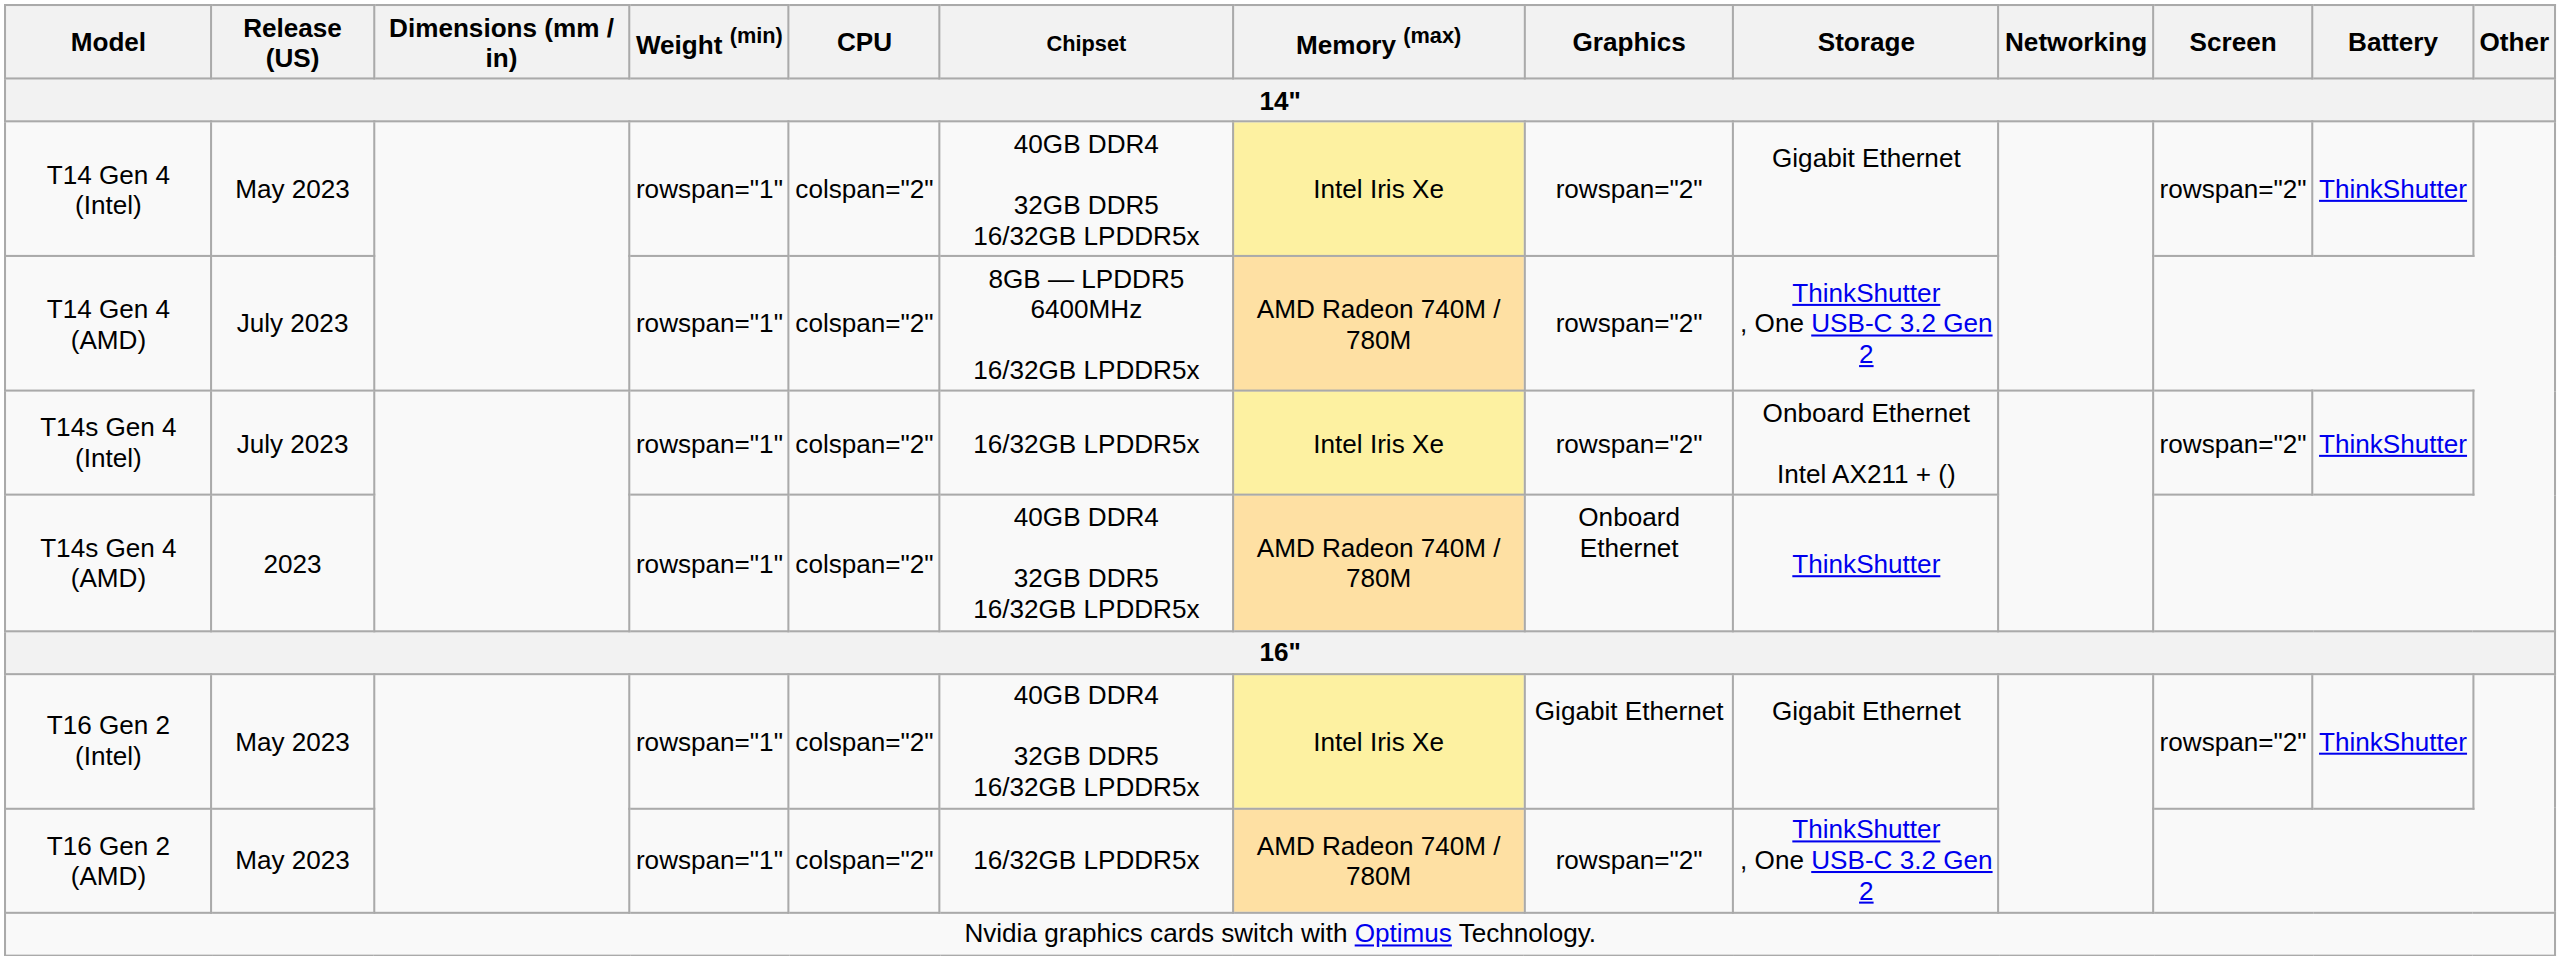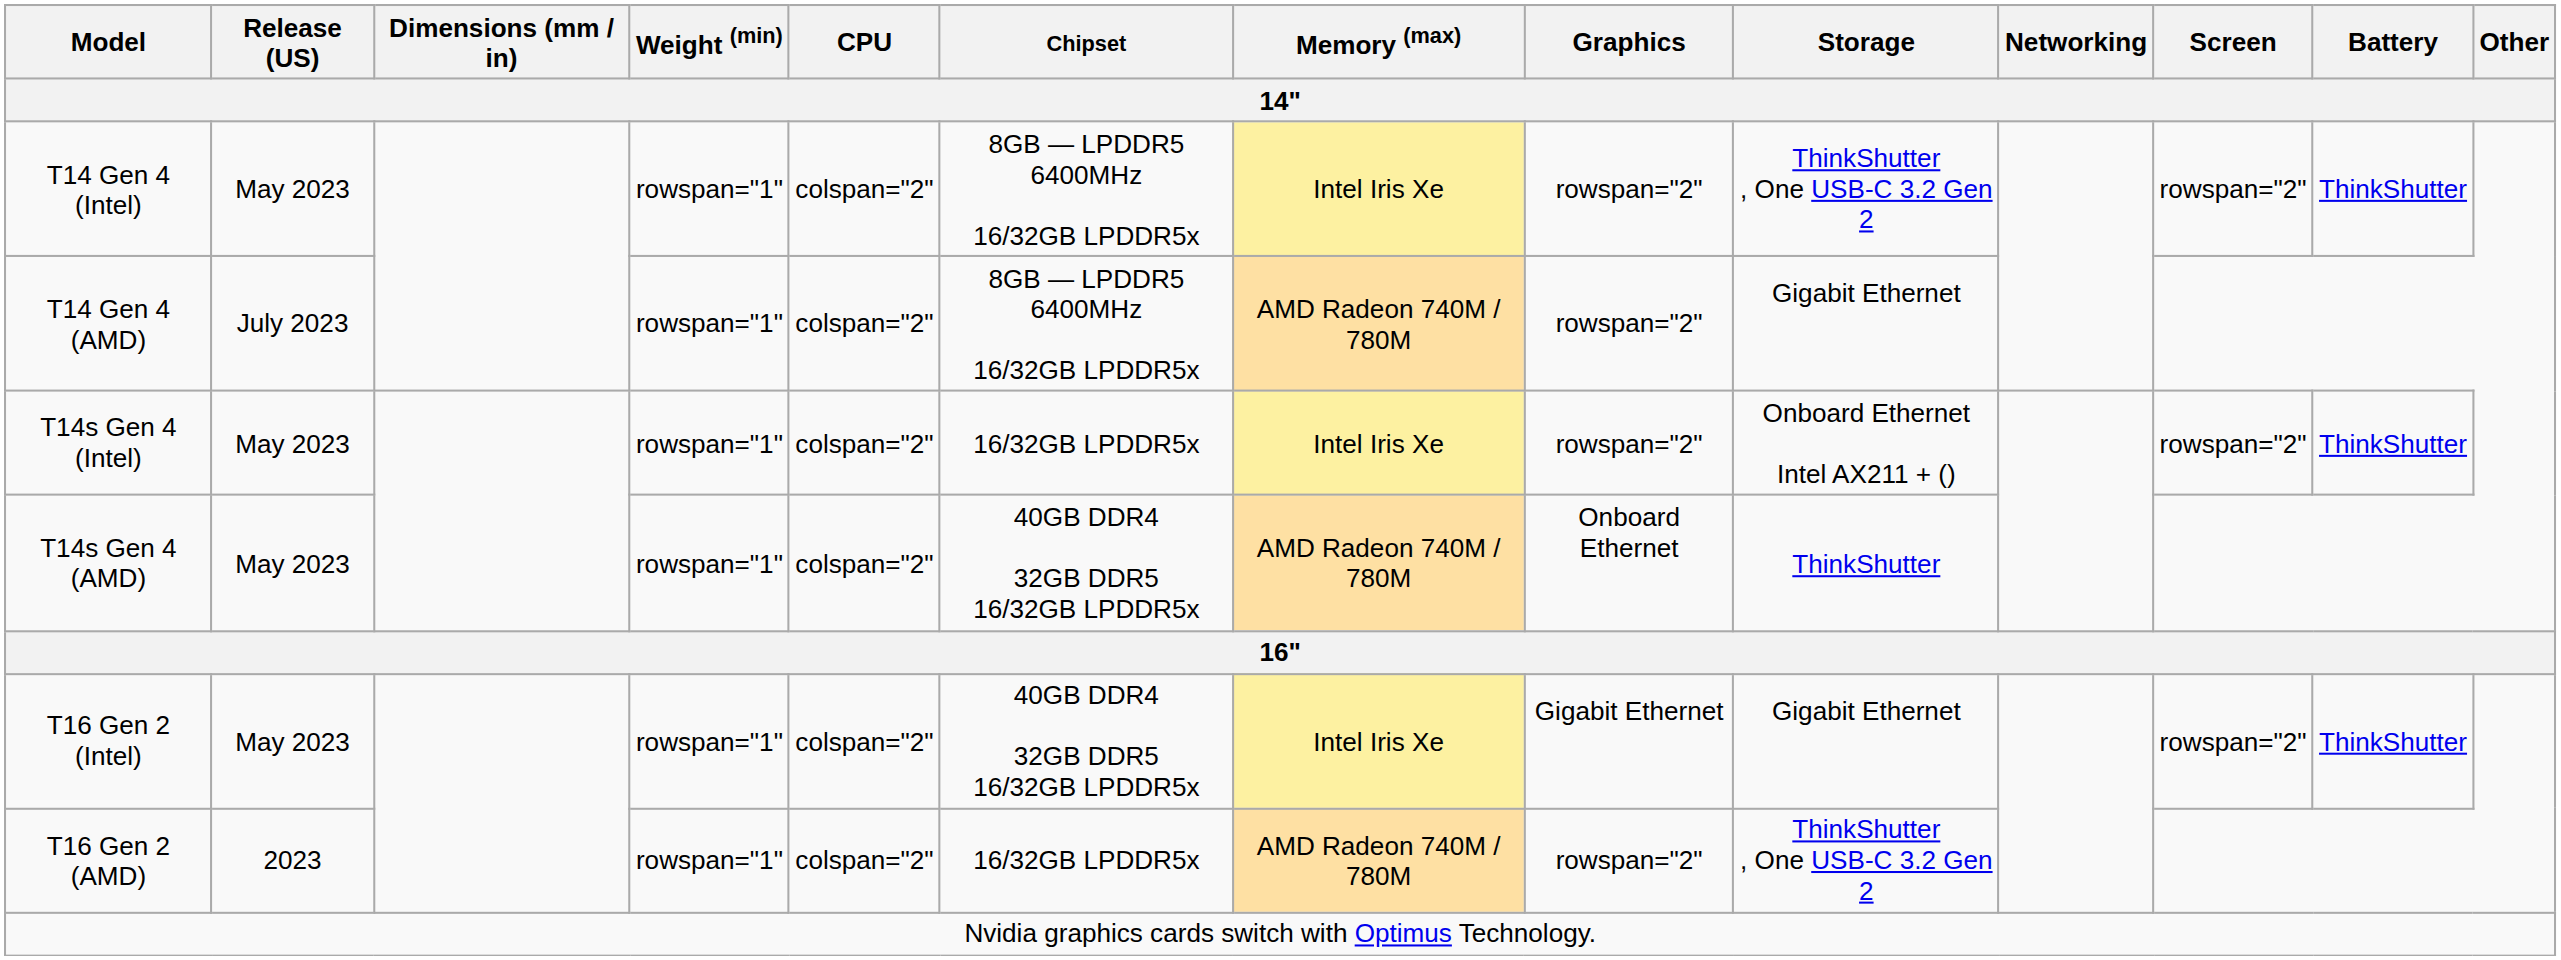T14 Gen 4 (Intel) | Chipset: 40GB DDR4 32GB DDR5 16/32GB LPDDR5x -> 8GB — LPDDR5 6400MHz 16/32GB LPDDR5x
T14 Gen 4 (Intel) | Storage: Gigabit Ethernet -> ThinkShutter , One USB-C 3.2 Gen 2
T14 Gen 4 (AMD) | Storage: ThinkShutter , One USB-C 3.2 Gen 2 -> Gigabit Ethernet
T14s Gen 4 (Intel) | Release (US): July 2023 -> May 2023
T14s Gen 4 (AMD) | Release (US): 2023 -> May 2023
T16 Gen 2 (AMD) | Release (US): May 2023 -> 2023
